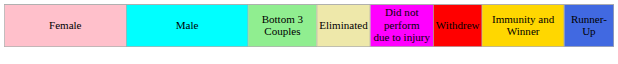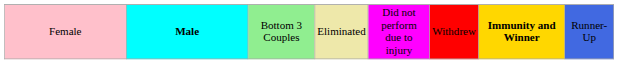Female | column 2: normal -> bold
Female | column 7: normal -> bold
